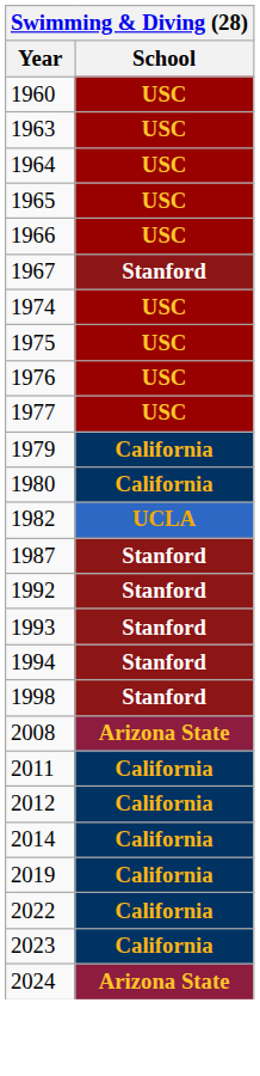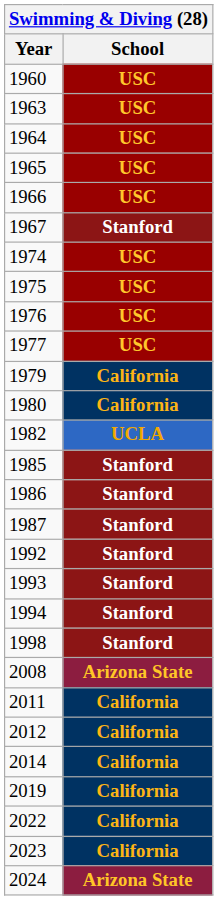+ row: 1985 | Stanford
+ row: 1986 | Stanford
